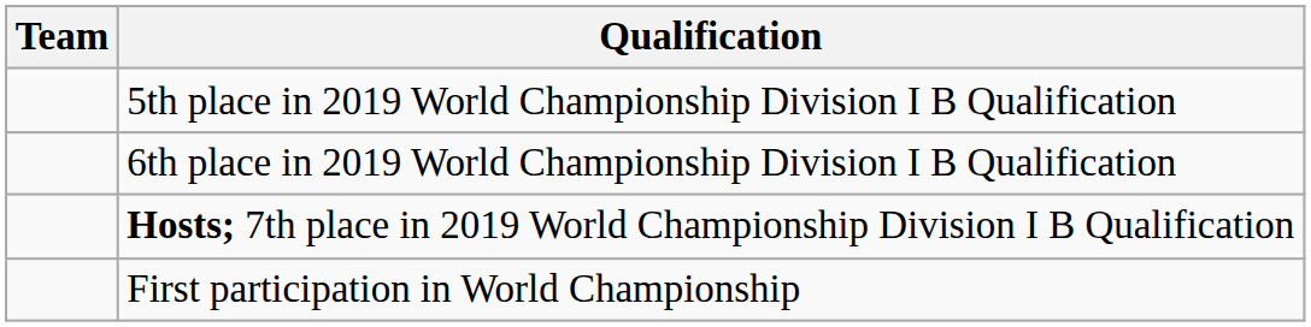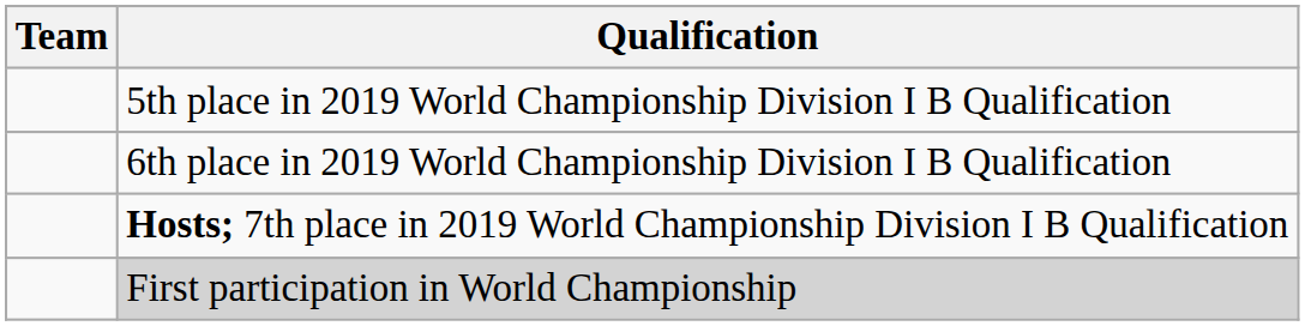First participation in World Championship | Qualification: no background -> lightgrey background
